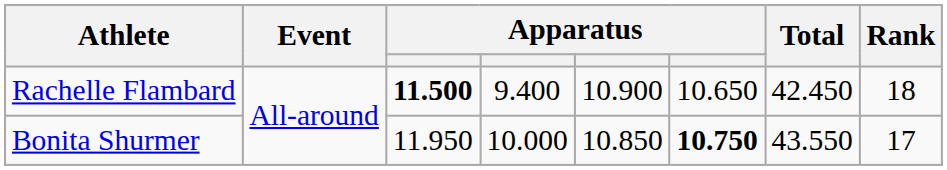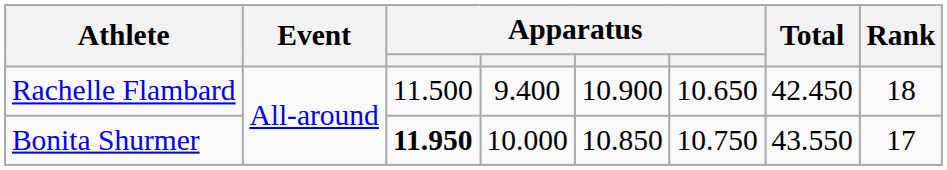row 3 | column 3: bold -> normal
row 4 | column 3: normal -> bold
row 4 | column 6: bold -> normal
